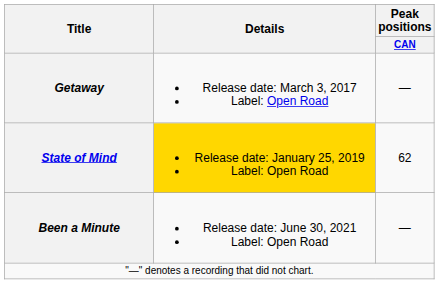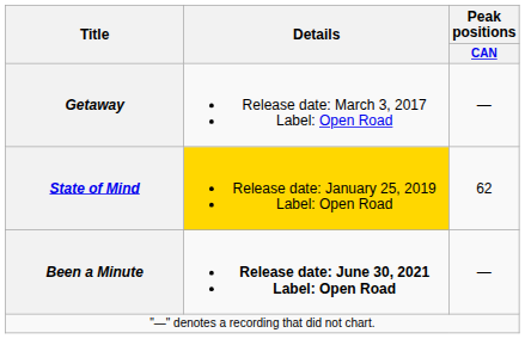Been a Minute | Details: normal -> bold
